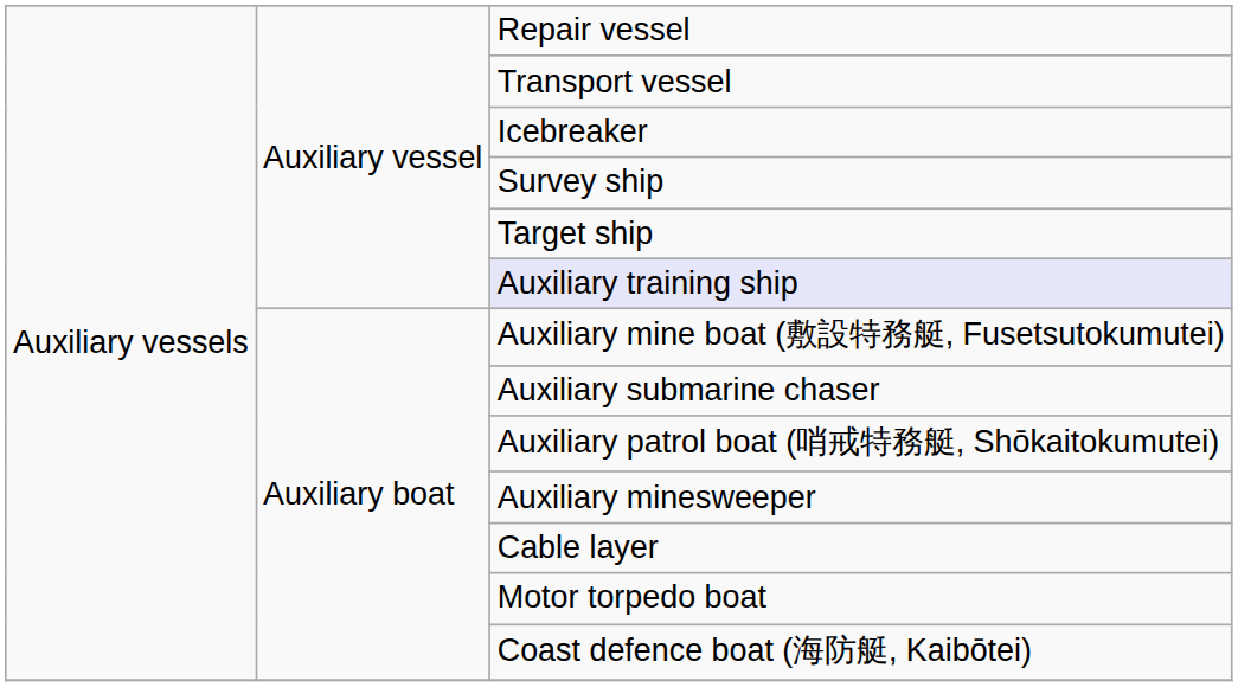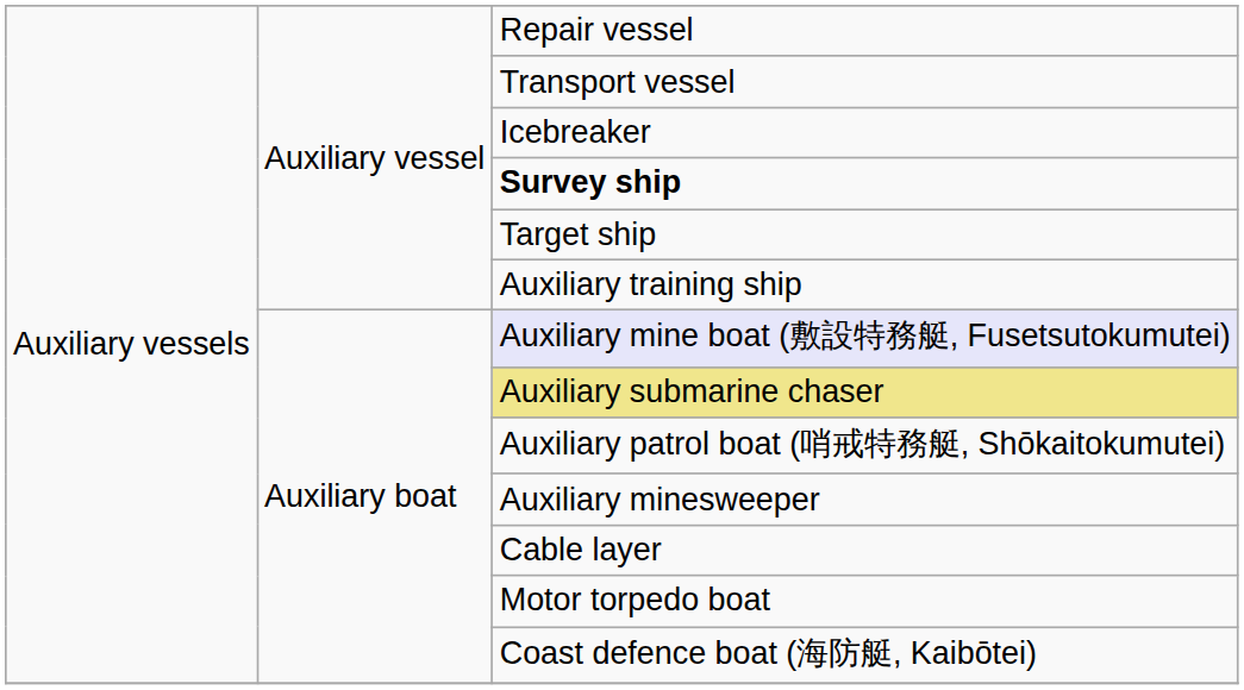Survey ship | column 3: normal -> bold
Auxiliary training ship | column 3: lavender background -> no background
Auxiliary mine boat (敷設特務艇, Fusetsutokumutei) | column 3: no background -> lavender background
Auxiliary submarine chaser | column 3: no background -> khaki background
